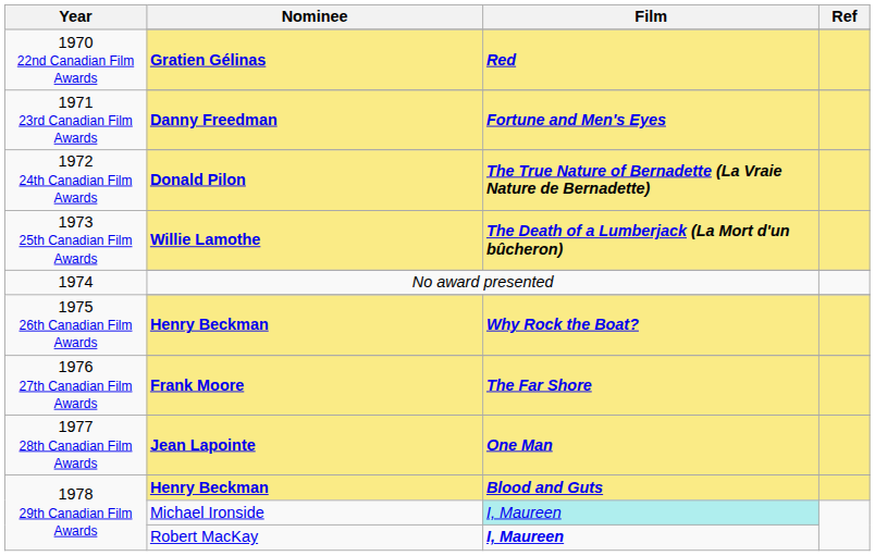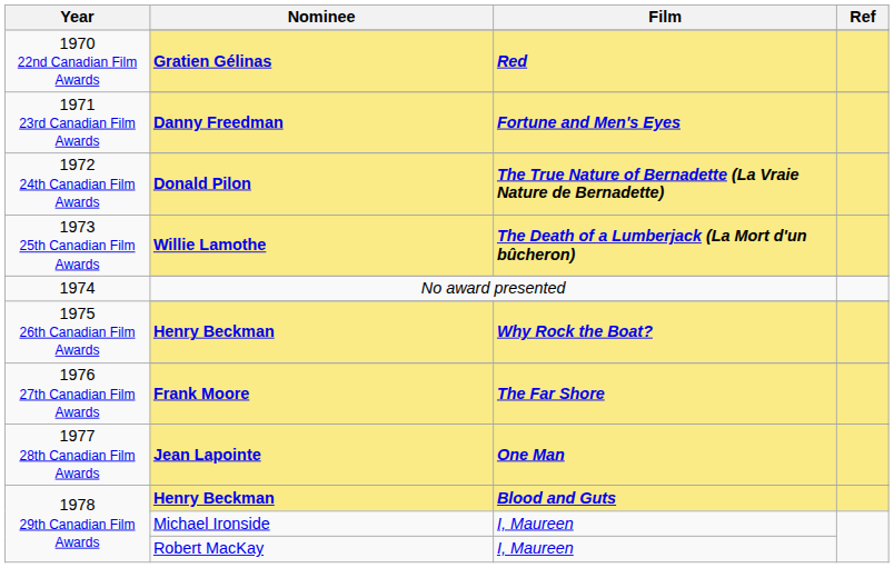Michael Ironside | Film: paleturquoise background -> no background
Robert MacKay | Film: bold -> normal
